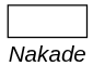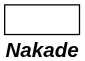row 1 | column 1: normal -> bold
